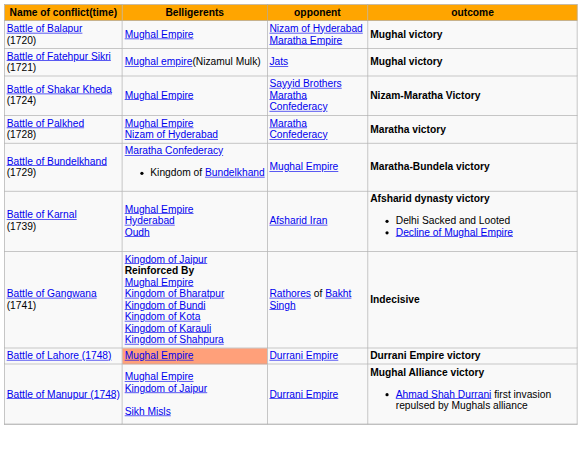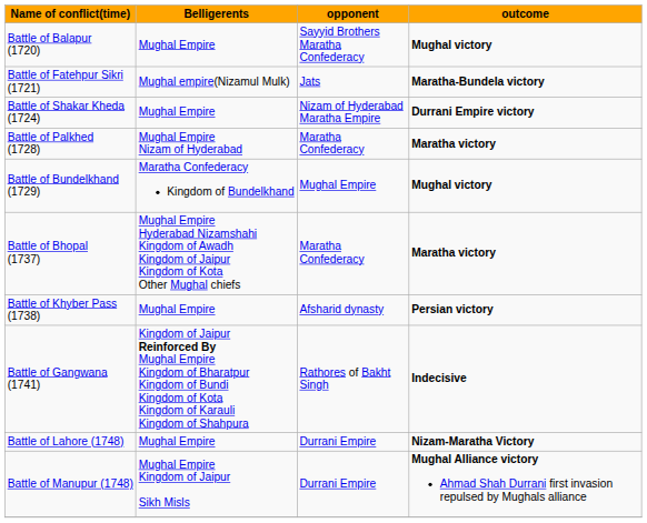Battle of Balapur (1720) | opponent: Nizam of Hyderabad Maratha Empire -> Sayyid Brothers Maratha Confederacy
Battle of Fatehpur Sikri (1721) | outcome: Mughal victory -> Maratha-Bundela victory
Battle of Shakar Kheda (1724) | opponent: Sayyid Brothers Maratha Confederacy -> Nizam of Hyderabad Maratha Empire
Battle of Shakar Kheda (1724) | outcome: Nizam-Maratha Victory -> Durrani Empire victory
Battle of Bundelkhand (1729) | outcome: Maratha-Bundela victory -> Mughal victory
+ row: Battle of Bhopal (1737) | Mughal Empire Hyderabad Nizamshahi Kingdom of Awadh Kingdom of Jaipur Kingdom of Kota Other Mughal chiefs | Maratha Confederacy | Maratha victory
+ row: Battle of Khyber Pass (1738) | Mughal Empire | Afsharid dynasty | Persian victory
- row: Battle of Karnal (1739) | Mughal Empire Hyderabad Oudh | Afsharid Iran | Afsharid dynasty victory Delhi Sacked and Looted Decline of Mughal Empire
Battle of Lahore (1748) | Belligerents: lightsalmon background -> no background
Battle of Lahore (1748) | outcome: Durrani Empire victory -> Nizam-Maratha Victory
